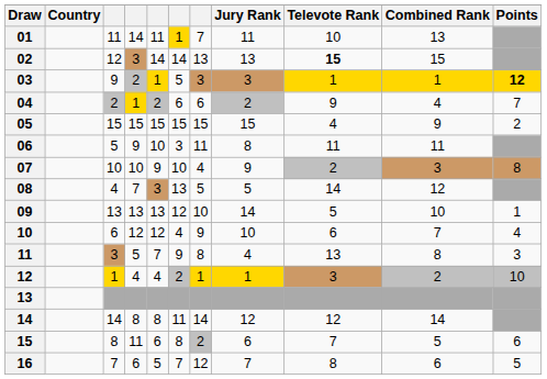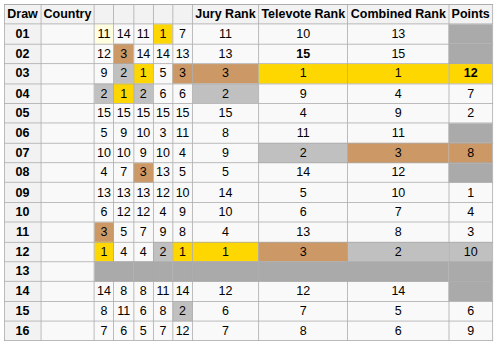01 | column 3: no background -> lightyellow background
16 | Points: 5 -> 9
